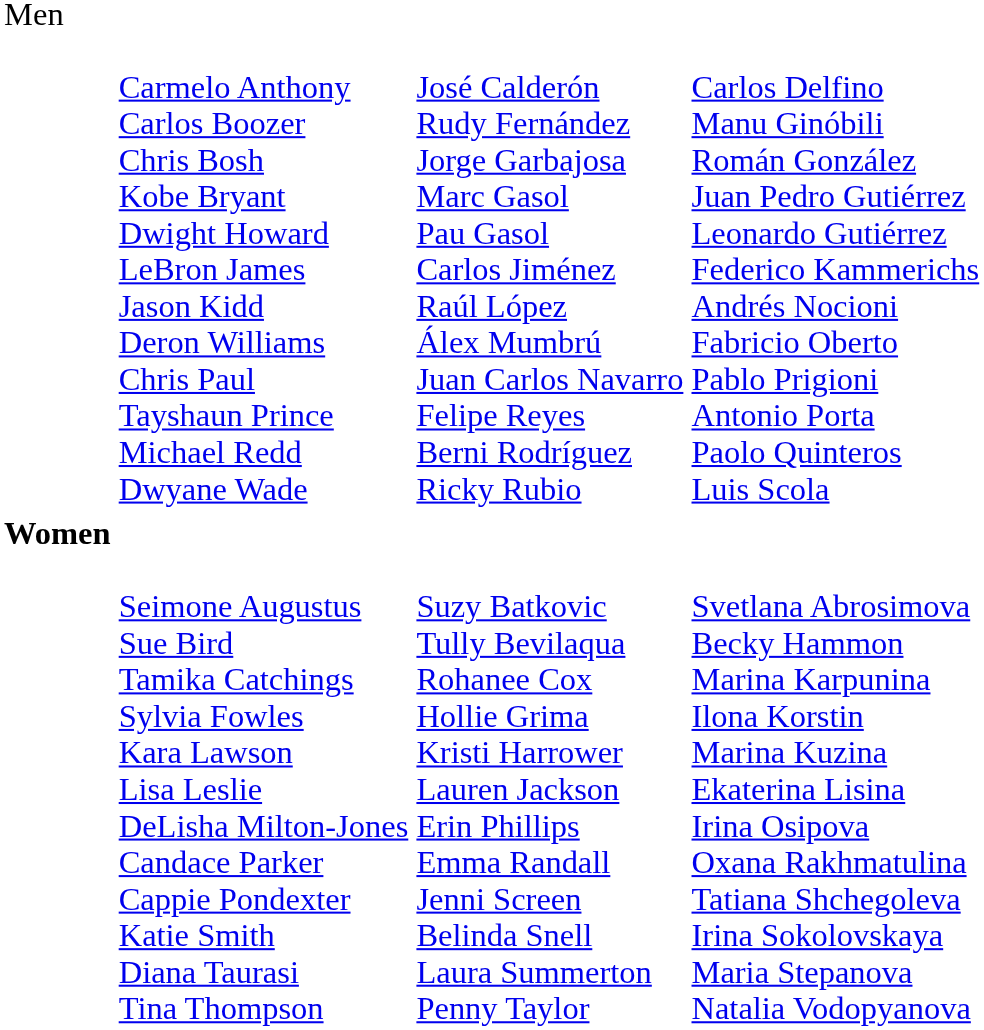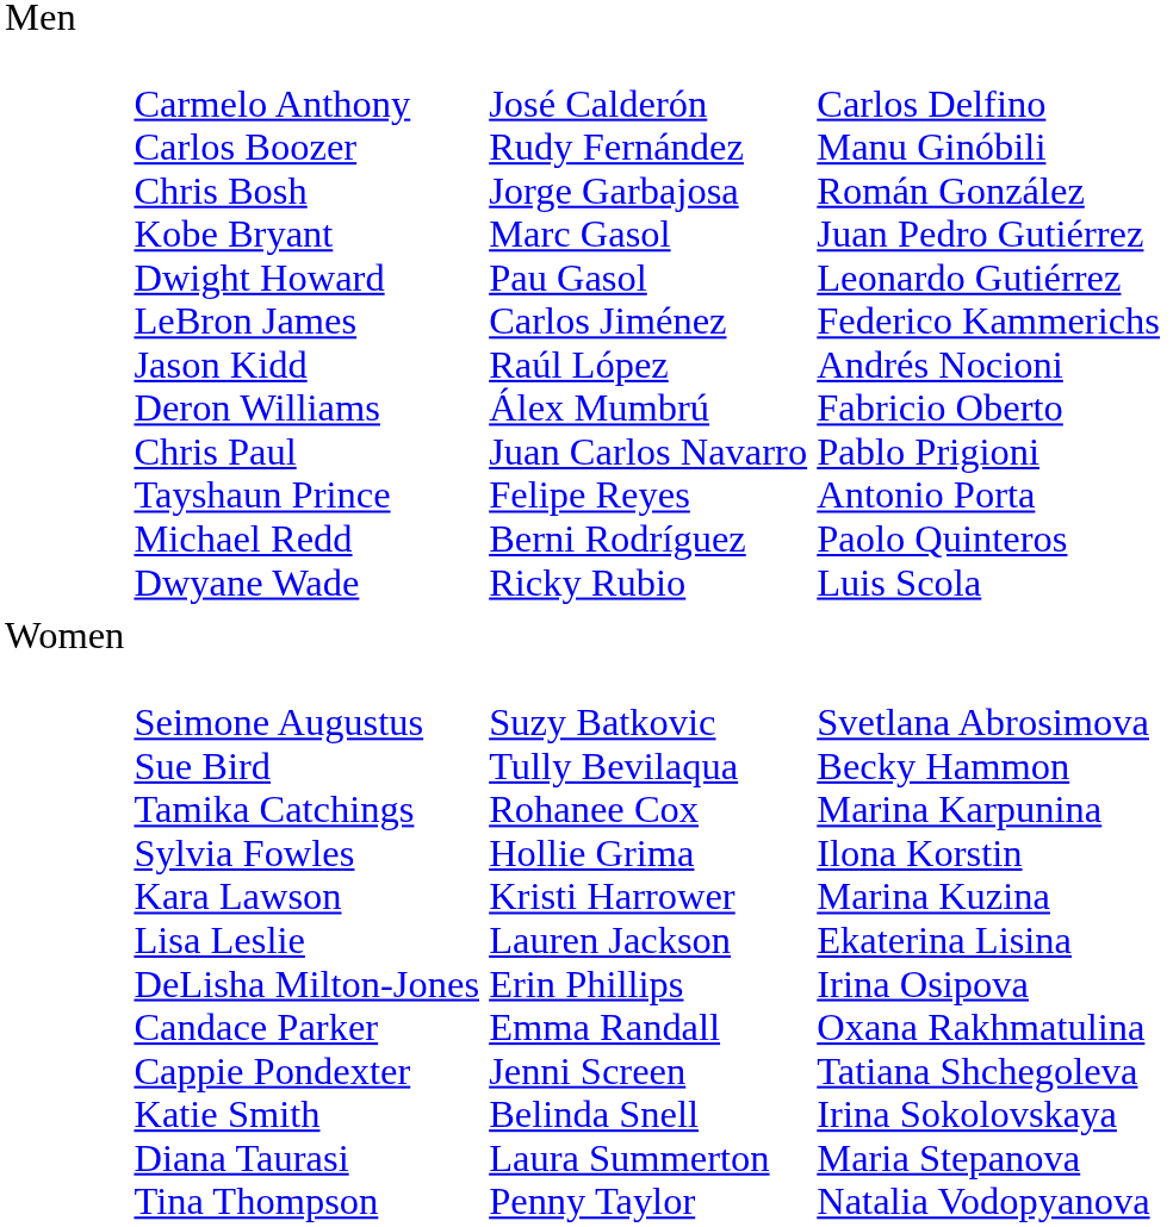Women | column 1: bold -> normal
